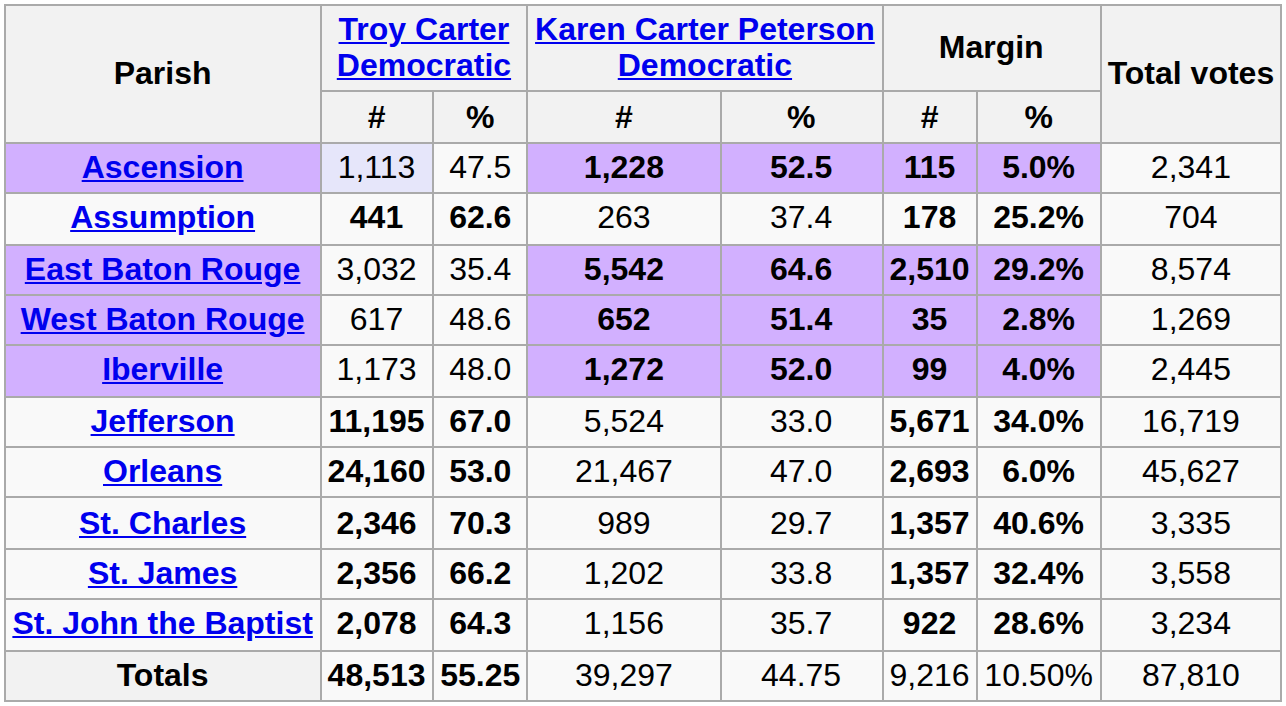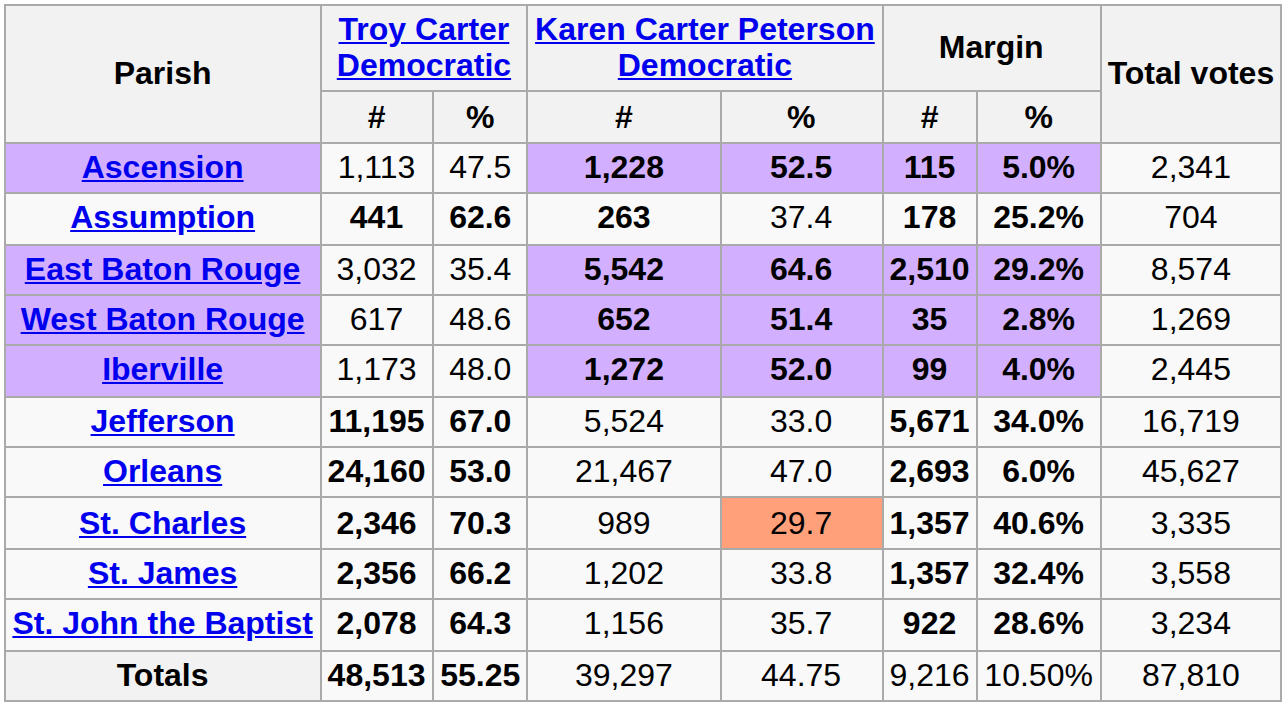Ascension | Troy Carter Democratic / #: lavender background -> no background
Assumption | Karen Carter Peterson Democratic / #: normal -> bold
St. Charles | Karen Carter Peterson Democratic / %: no background -> lightsalmon background
